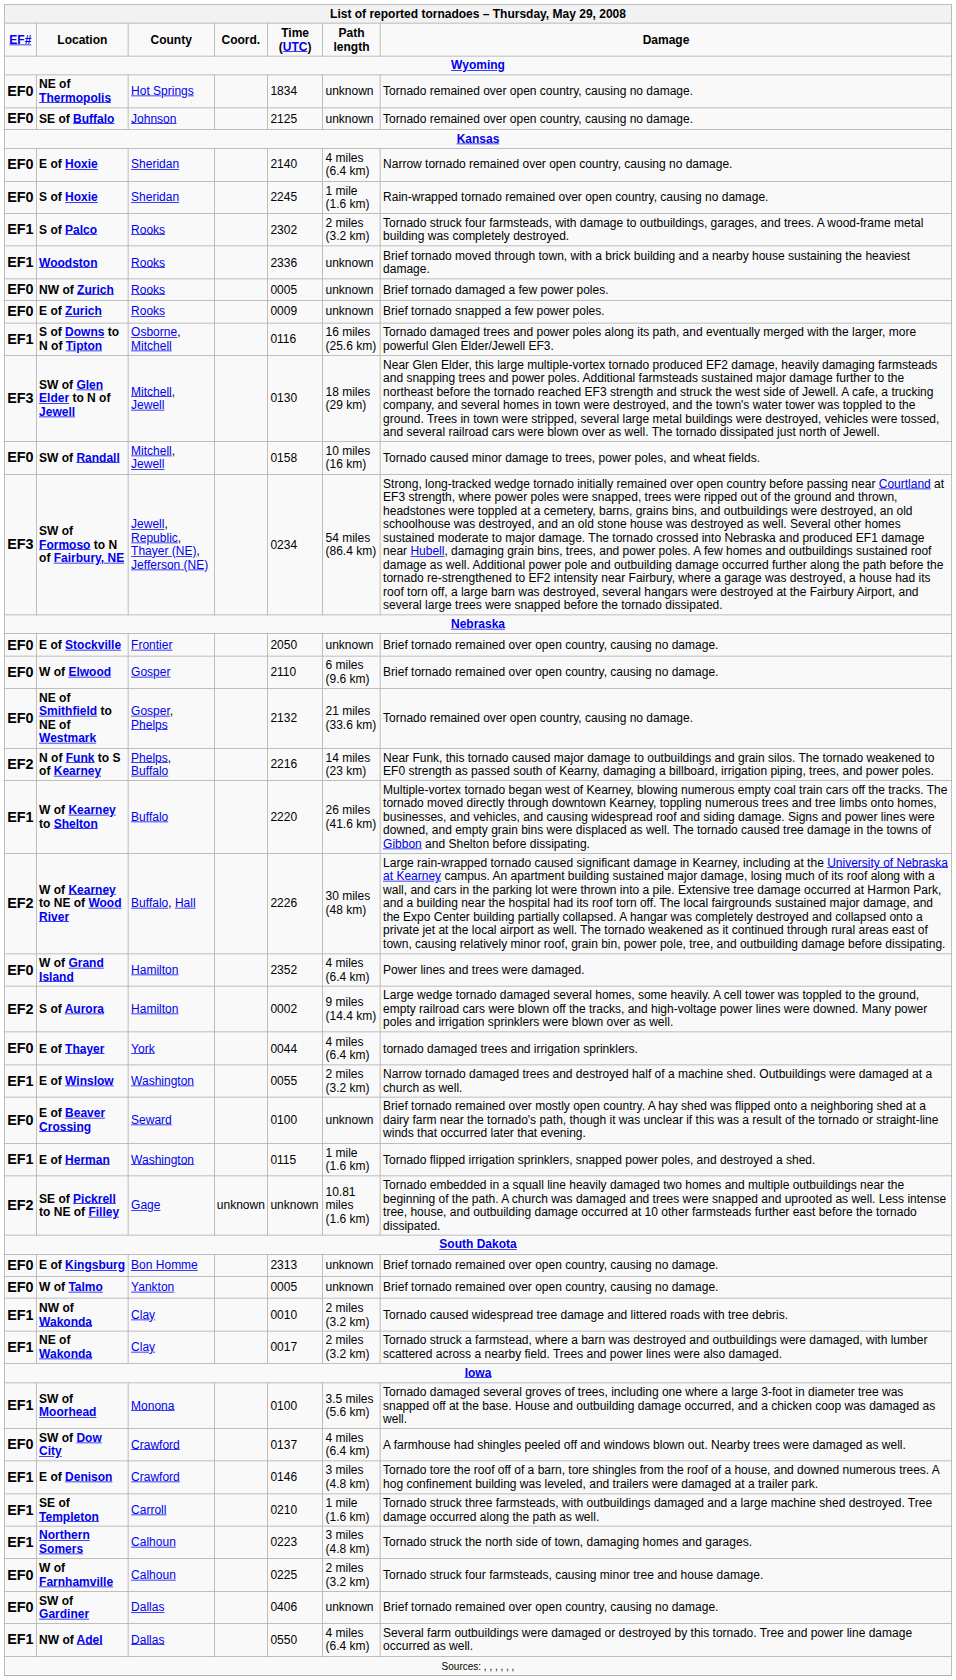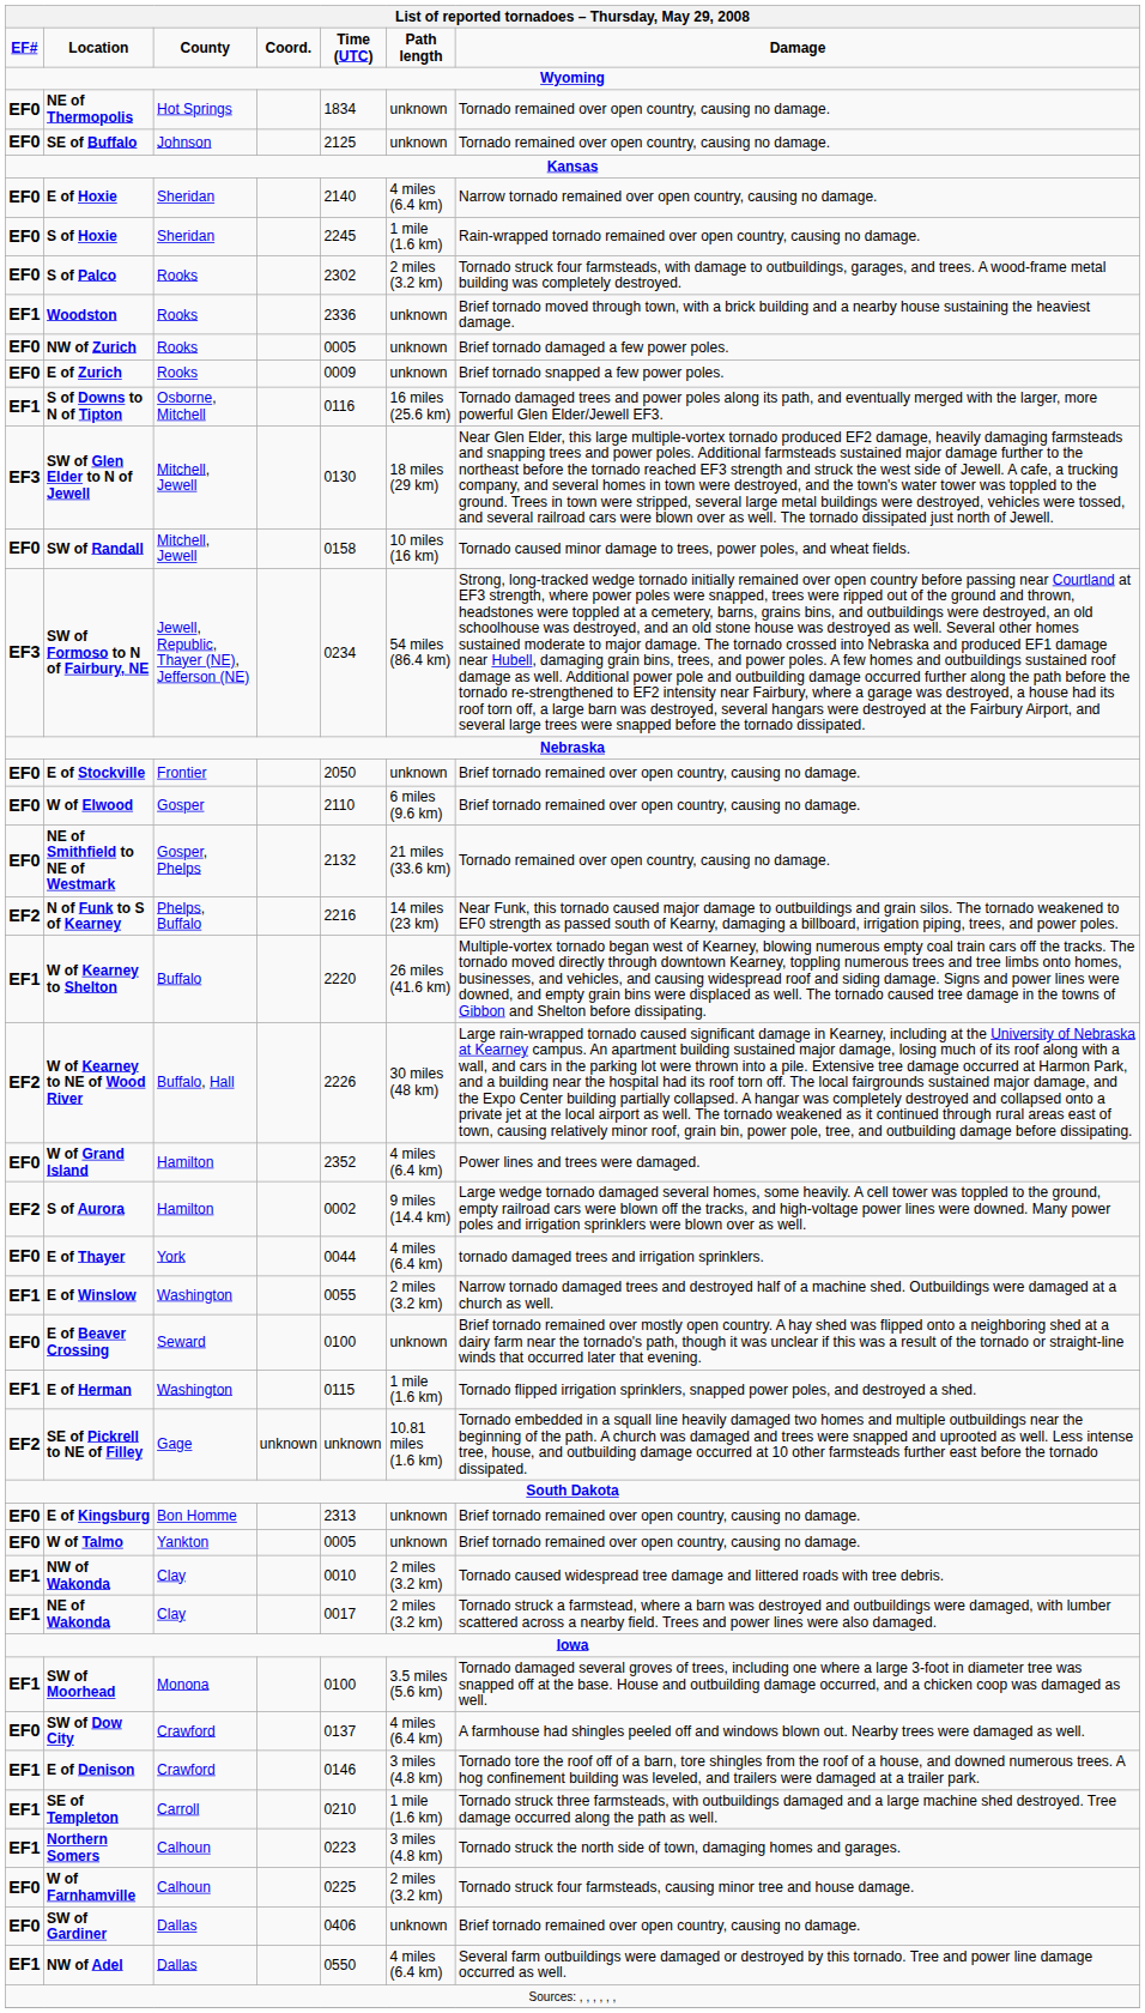S of Palco | EF#: EF1 -> EF0
